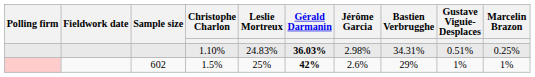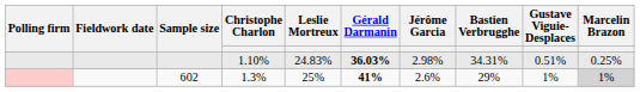602 | Christophe Charlon: 1.5% -> 1.3%
602 | Gérald Darmanin: 42% -> 41%
602 | Marcelin Brazon: no background -> lightgrey background
